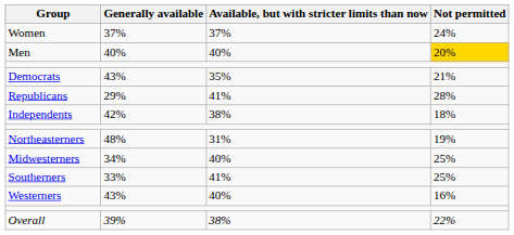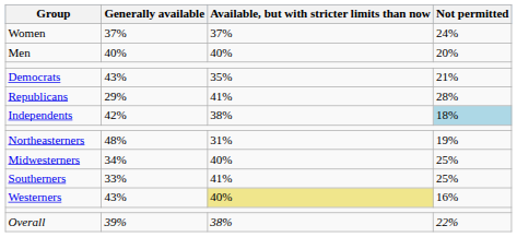Men | Not permitted: gold background -> no background
Independents | Not permitted: no background -> lightblue background
Westerners | Available, but with stricter limits than now: no background -> khaki background
